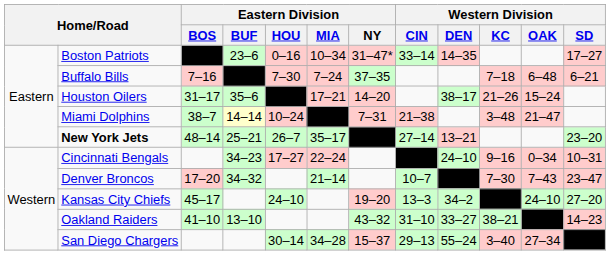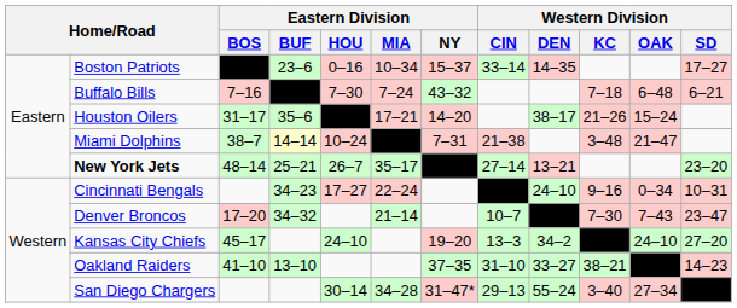Boston Patriots | Eastern Division / NY: 31–47* -> 15–37
Buffalo Bills | Eastern Division / NY: 37–35 -> 43–32
Oakland Raiders | Eastern Division / NY: 43–32 -> 37–35
San Diego Chargers | Eastern Division / NY: 15–37 -> 31–47*
